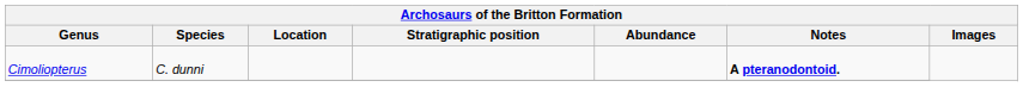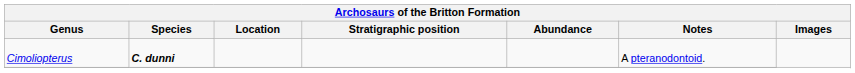Cimoliopterus | Species: normal -> bold
Cimoliopterus | Notes: bold -> normal
